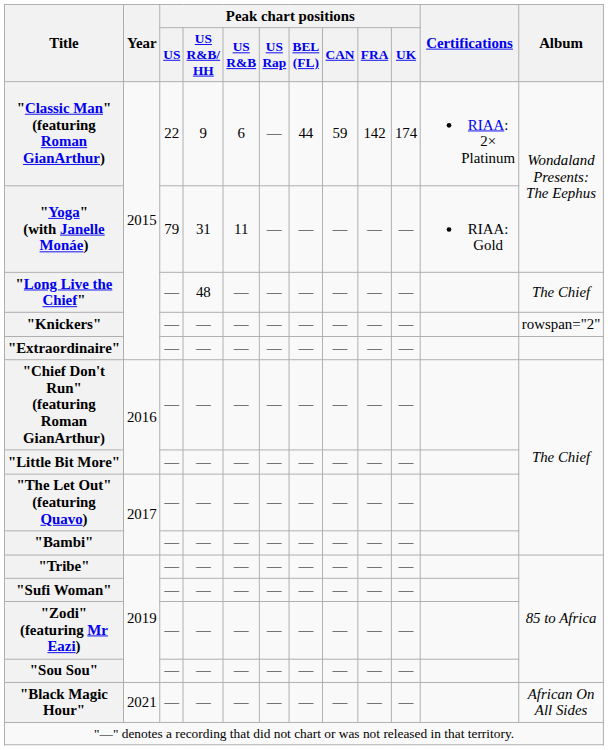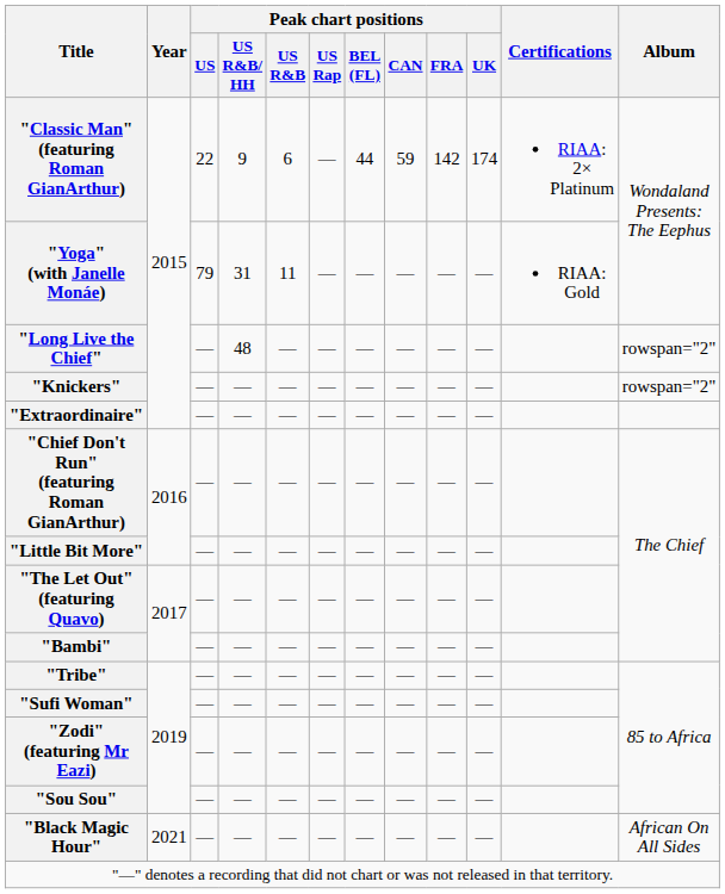"Long Live the Chief" | Album: The Chief -> rowspan="2"
